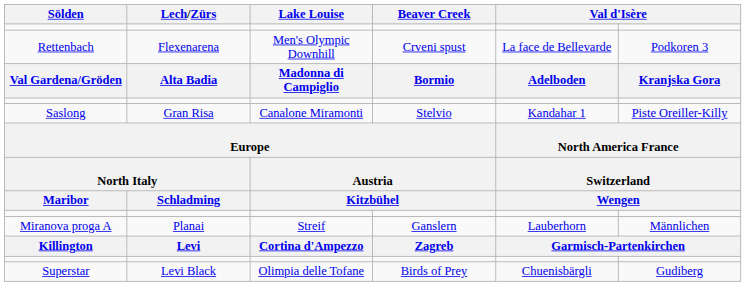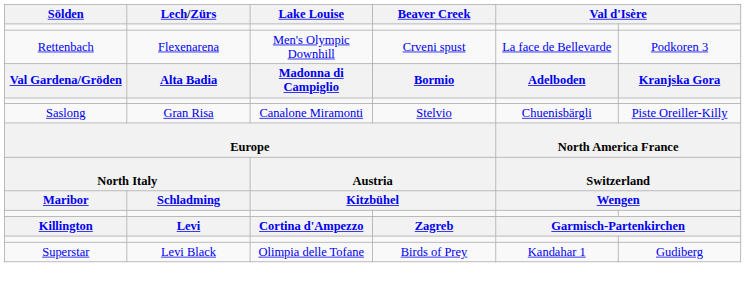Saslong | column 5: Kandahar 1 -> Chuenisbärgli
- row: Miranova proga A | Planai | Streif | Ganslern | Lauberhorn | Männlichen
Superstar | column 5: Chuenisbärgli -> Kandahar 1
